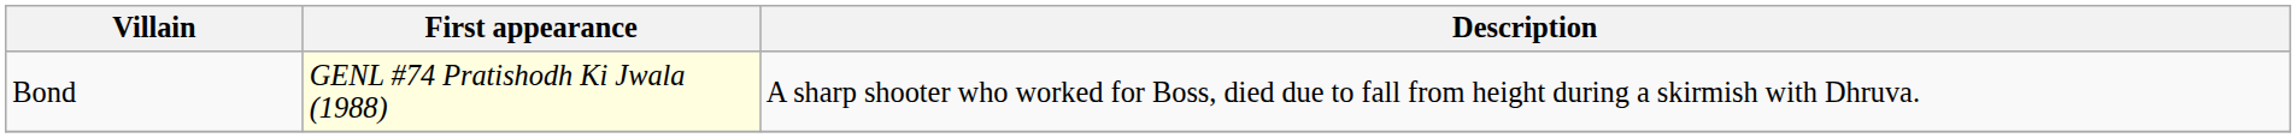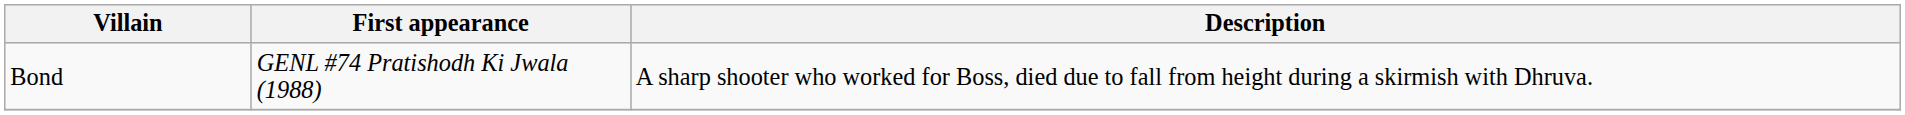Bond | First appearance: lightyellow background -> no background
